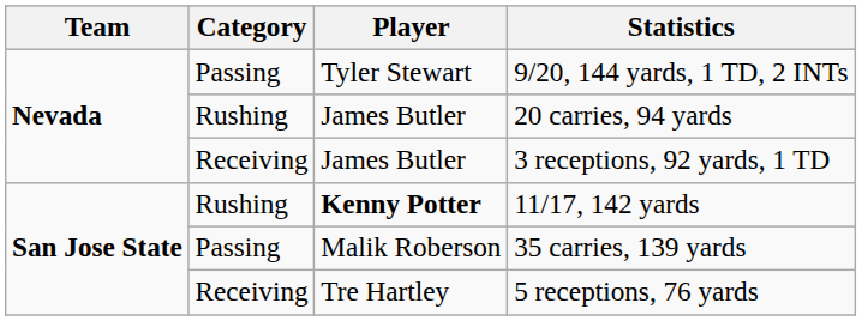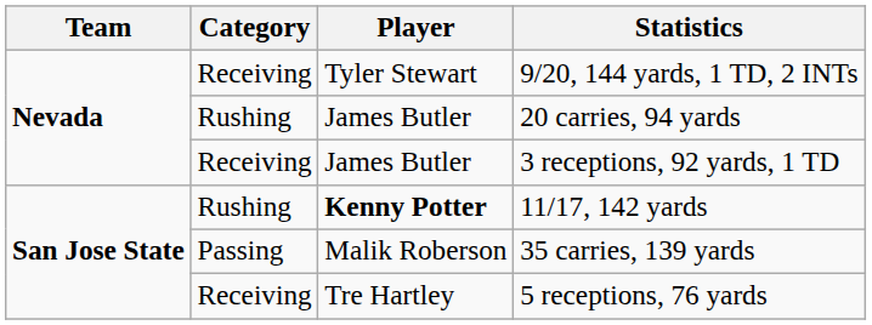9/20, 144 yards, 1 TD, 2 INTs | Category: Passing -> Receiving
